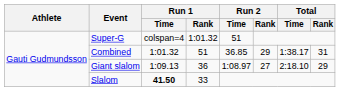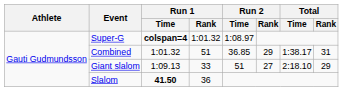Super-G | Run 1 / Time: normal -> bold
Super-G | Run 2 / Time: 51 -> 1:08.97
Giant slalom | Run 1 / Rank: 36 -> 33
Giant slalom | Run 2 / Time: 1:08.97 -> 51
Slalom | Run 1 / Rank: 33 -> 36
